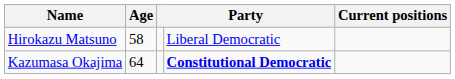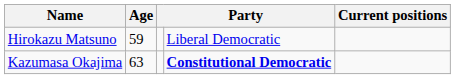Hirokazu Matsuno | Age: 58 -> 59
Kazumasa Okajima | Age: 64 -> 63
